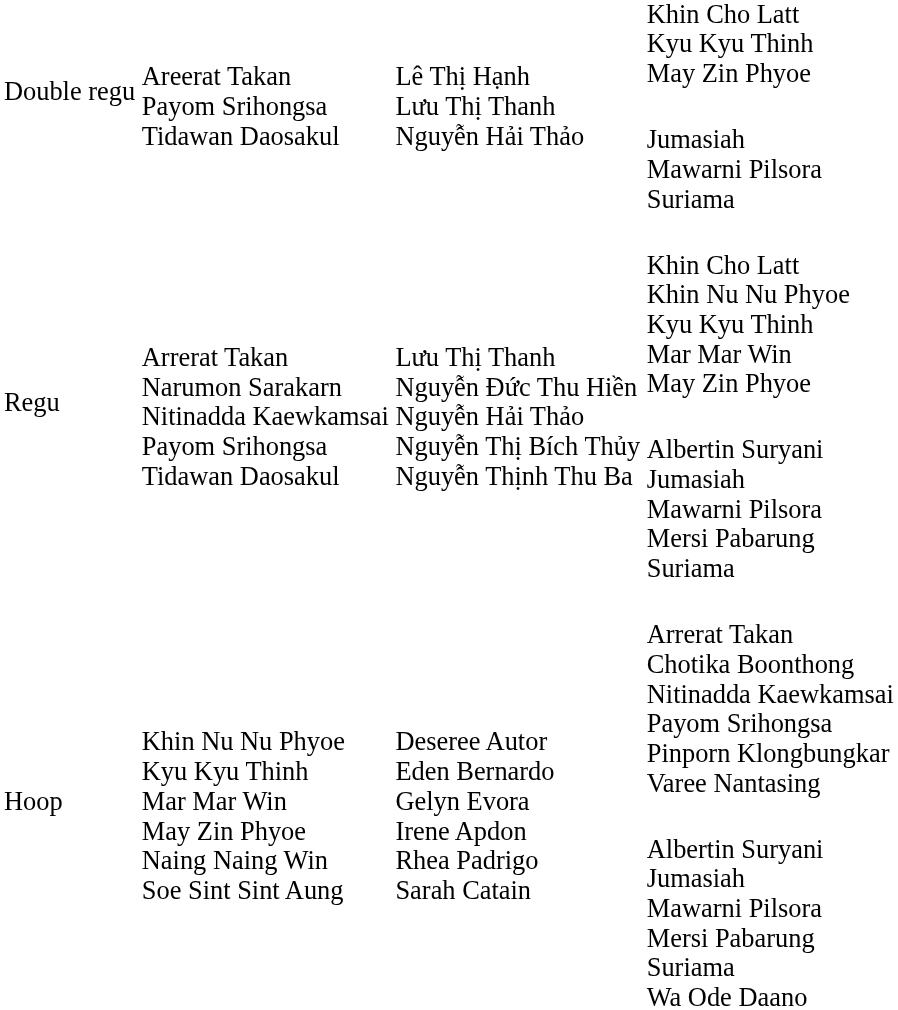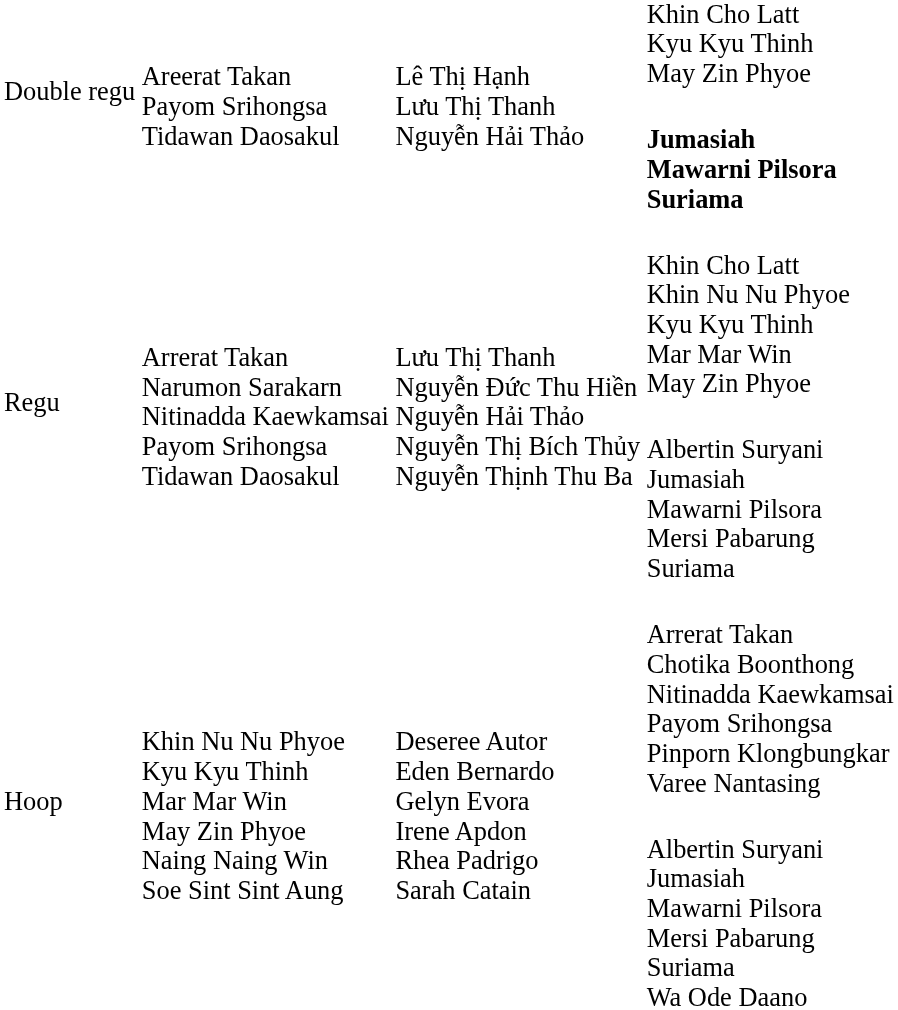Jumasiah Mawarni Pilsora Suriama | column 4: normal -> bold
